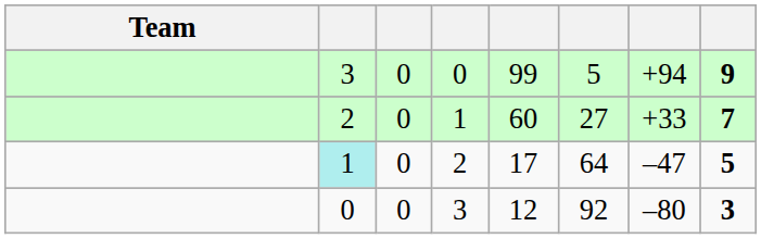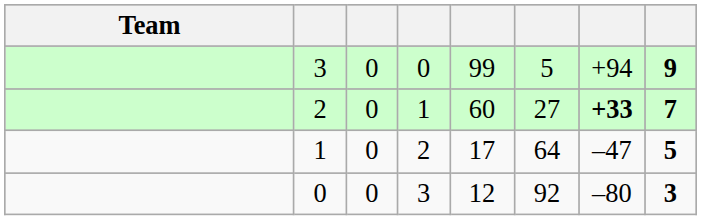row 3 | column 7: normal -> bold
row 4 | column 2: paleturquoise background -> no background
